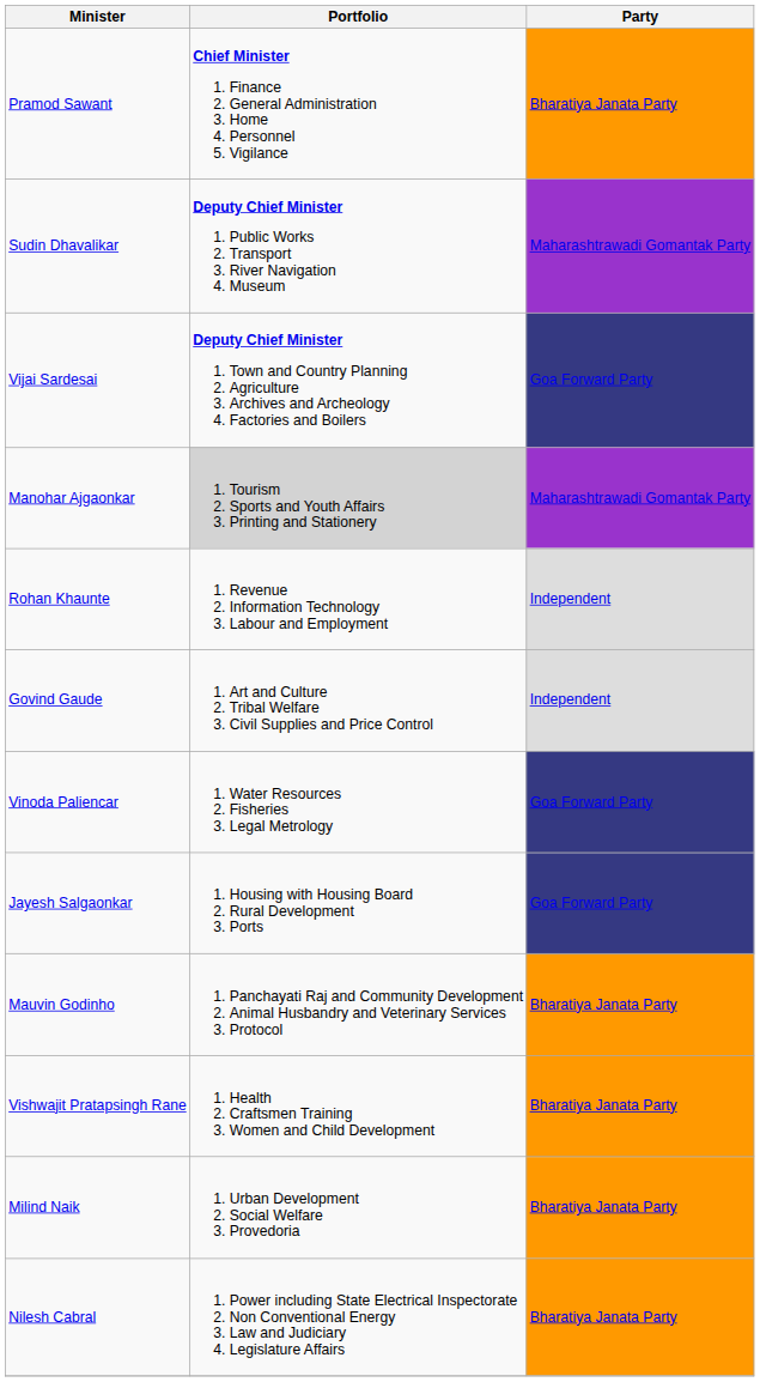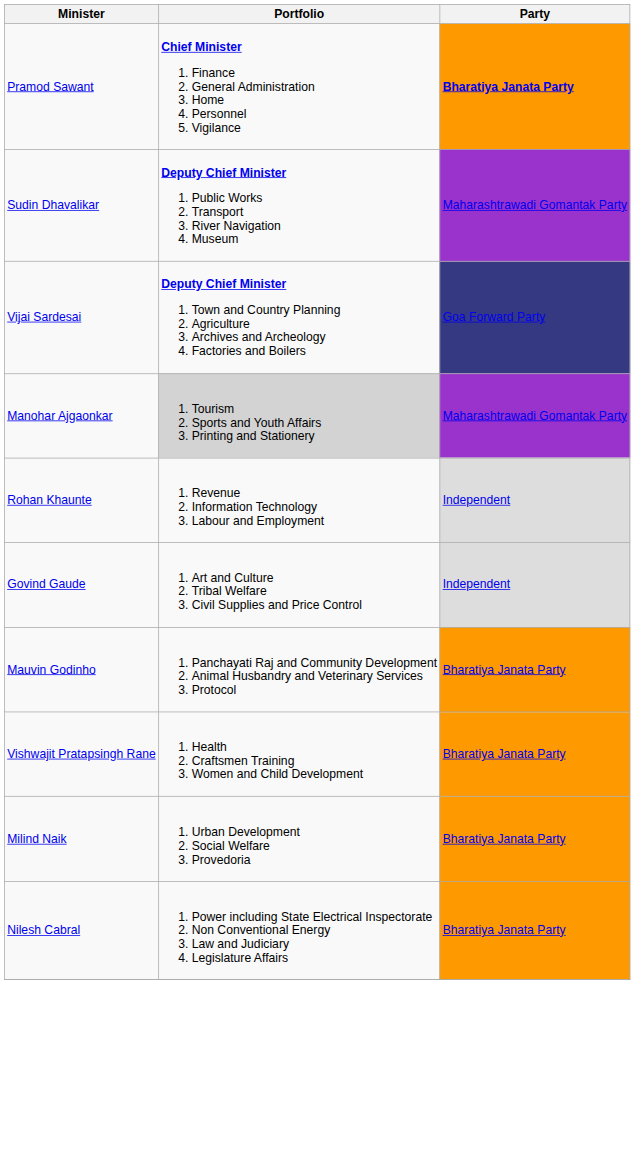Pramod Sawant | Party: normal -> bold
- row: Vinoda Paliencar | Water Resources Fisheries Legal Metrology | Goa Forward Party
- row: Jayesh Salgaonkar | Housing with Housing Board Rural Development Ports | Goa Forward Party
